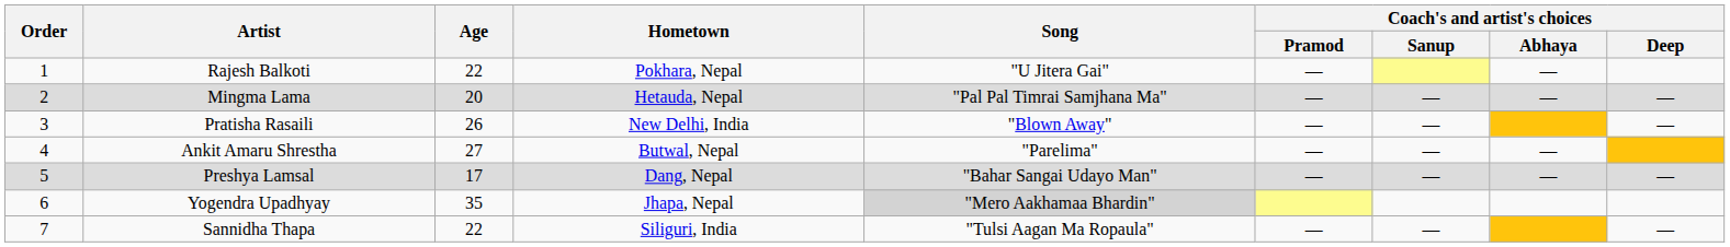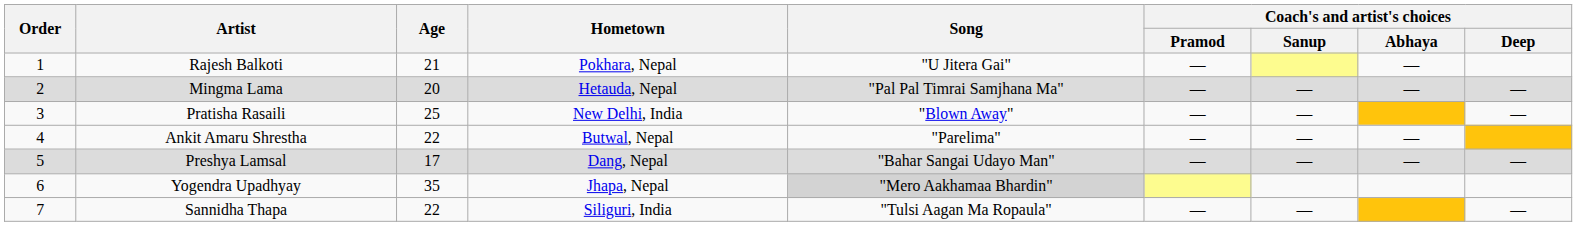Rajesh Balkoti | Age: 22 -> 21
Pratisha Rasaili | Age: 26 -> 25
Ankit Amaru Shrestha | Age: 27 -> 22
